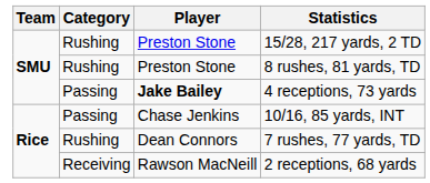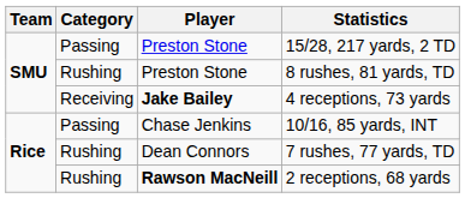15/28, 217 yards, 2 TD | Category: Rushing -> Passing
4 receptions, 73 yards | Category: Passing -> Receiving
2 receptions, 68 yards | Category: Receiving -> Rushing
2 receptions, 68 yards | Player: normal -> bold
